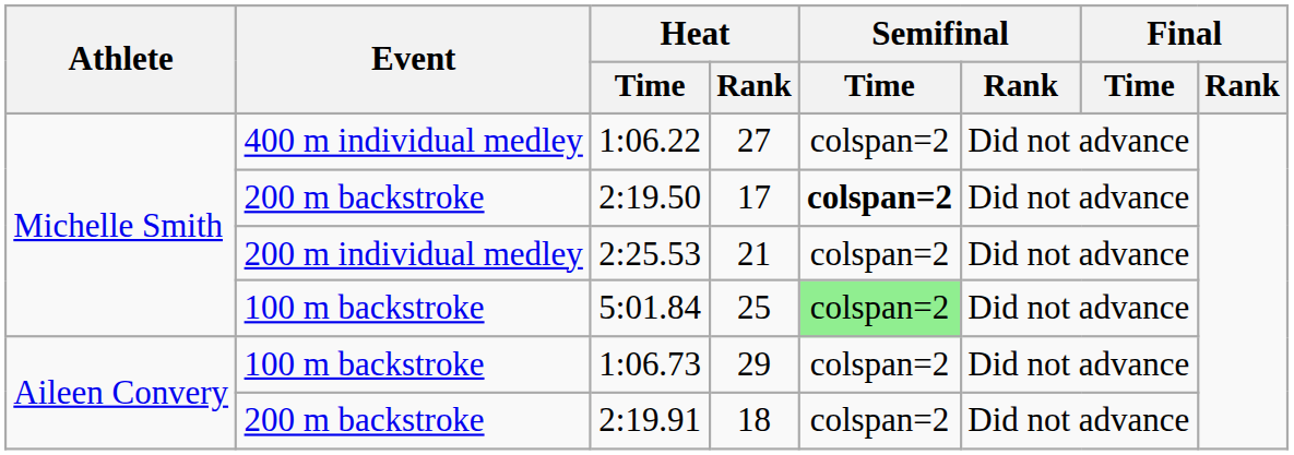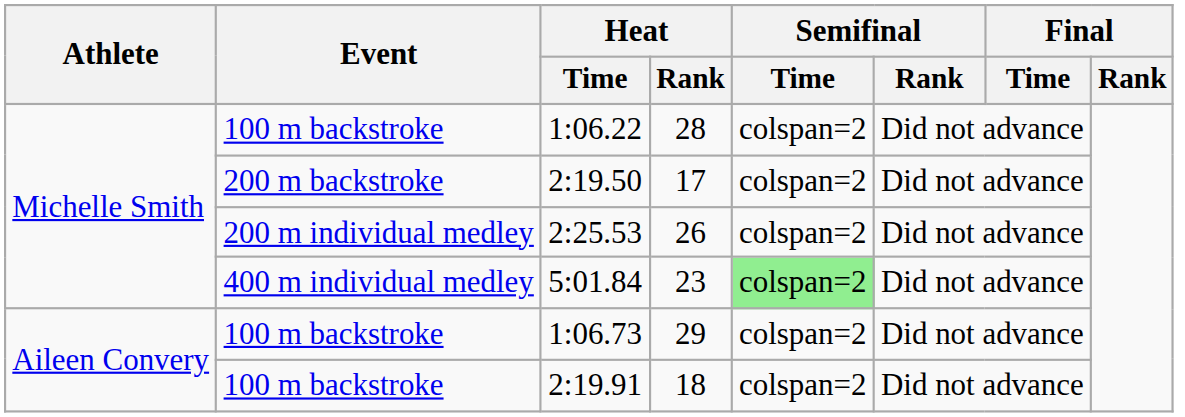1:06.22 | Event: 400 m individual medley -> 100 m backstroke
1:06.22 | Heat / Rank: 27 -> 28
2:19.50 | Semifinal / Time: bold -> normal
2:25.53 | Heat / Rank: 21 -> 26
5:01.84 | Event: 100 m backstroke -> 400 m individual medley
5:01.84 | Heat / Rank: 25 -> 23
2:19.91 | Event: 200 m backstroke -> 100 m backstroke
